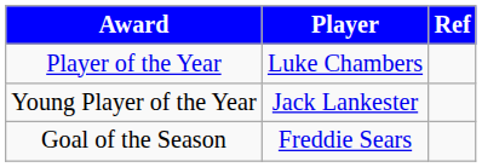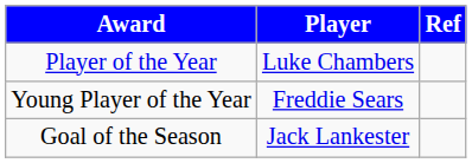Young Player of the Year | Player: Jack Lankester -> Freddie Sears
Goal of the Season | Player: Freddie Sears -> Jack Lankester
